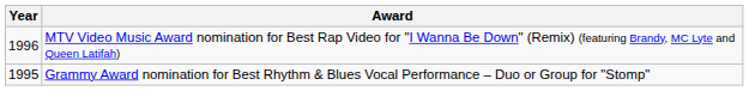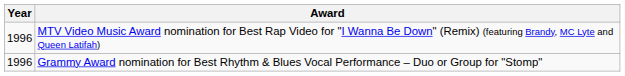row 3 | Year: 1995 -> 1996
